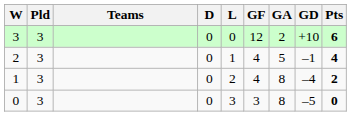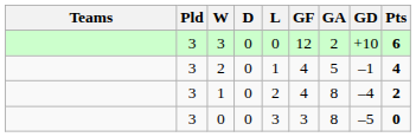columns swapped: Teams <-> W
